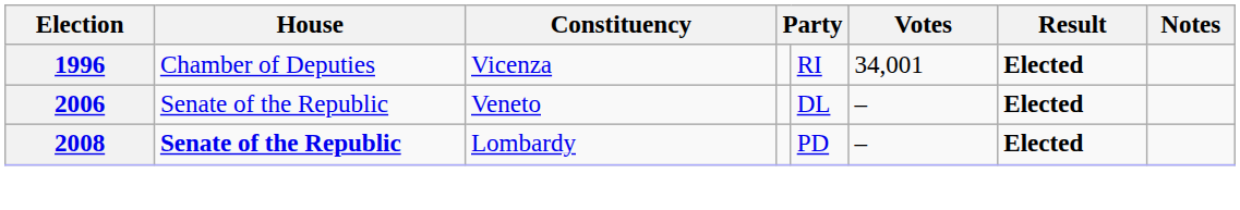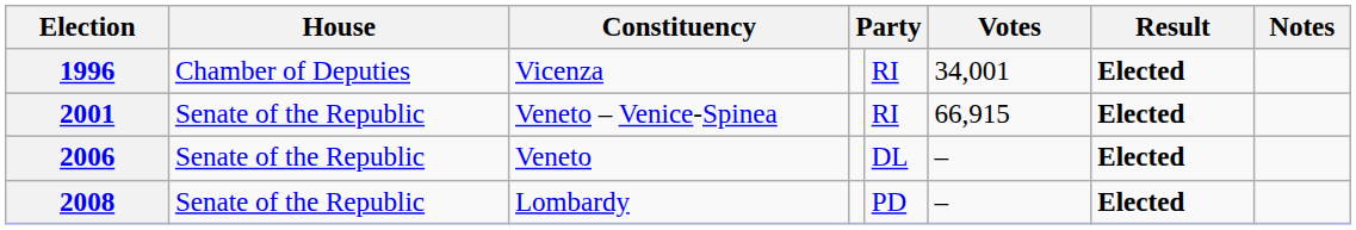+ row: 2001 | Senate of the Republic | Veneto – Venice-Spinea | RI | 66,915 | Elected
2008 | House: bold -> normal
